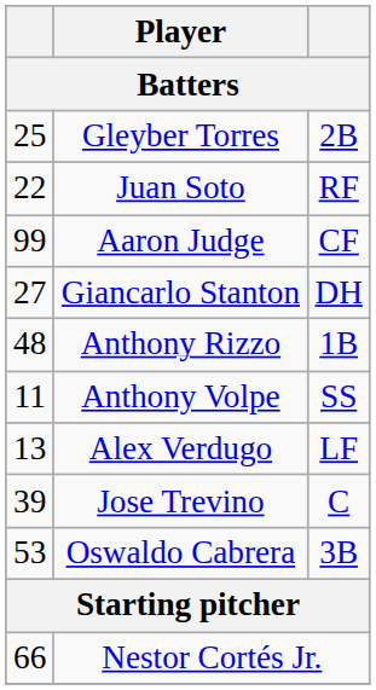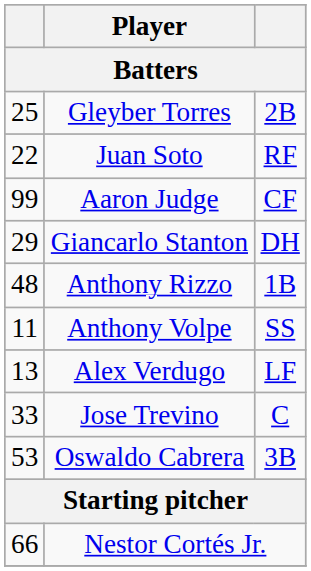Giancarlo Stanton | column 1: 27 -> 29
Jose Trevino | column 1: 39 -> 33
